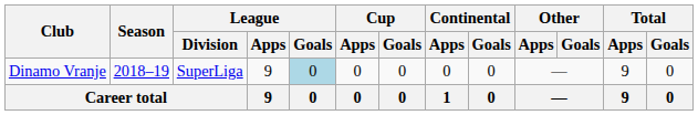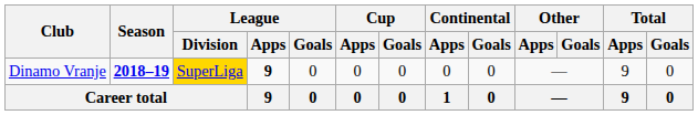Dinamo Vranje | Season: normal -> bold
Dinamo Vranje | League / Division: no background -> gold background
Dinamo Vranje | League / Apps: normal -> bold
Dinamo Vranje | League / Goals: lightblue background -> no background
